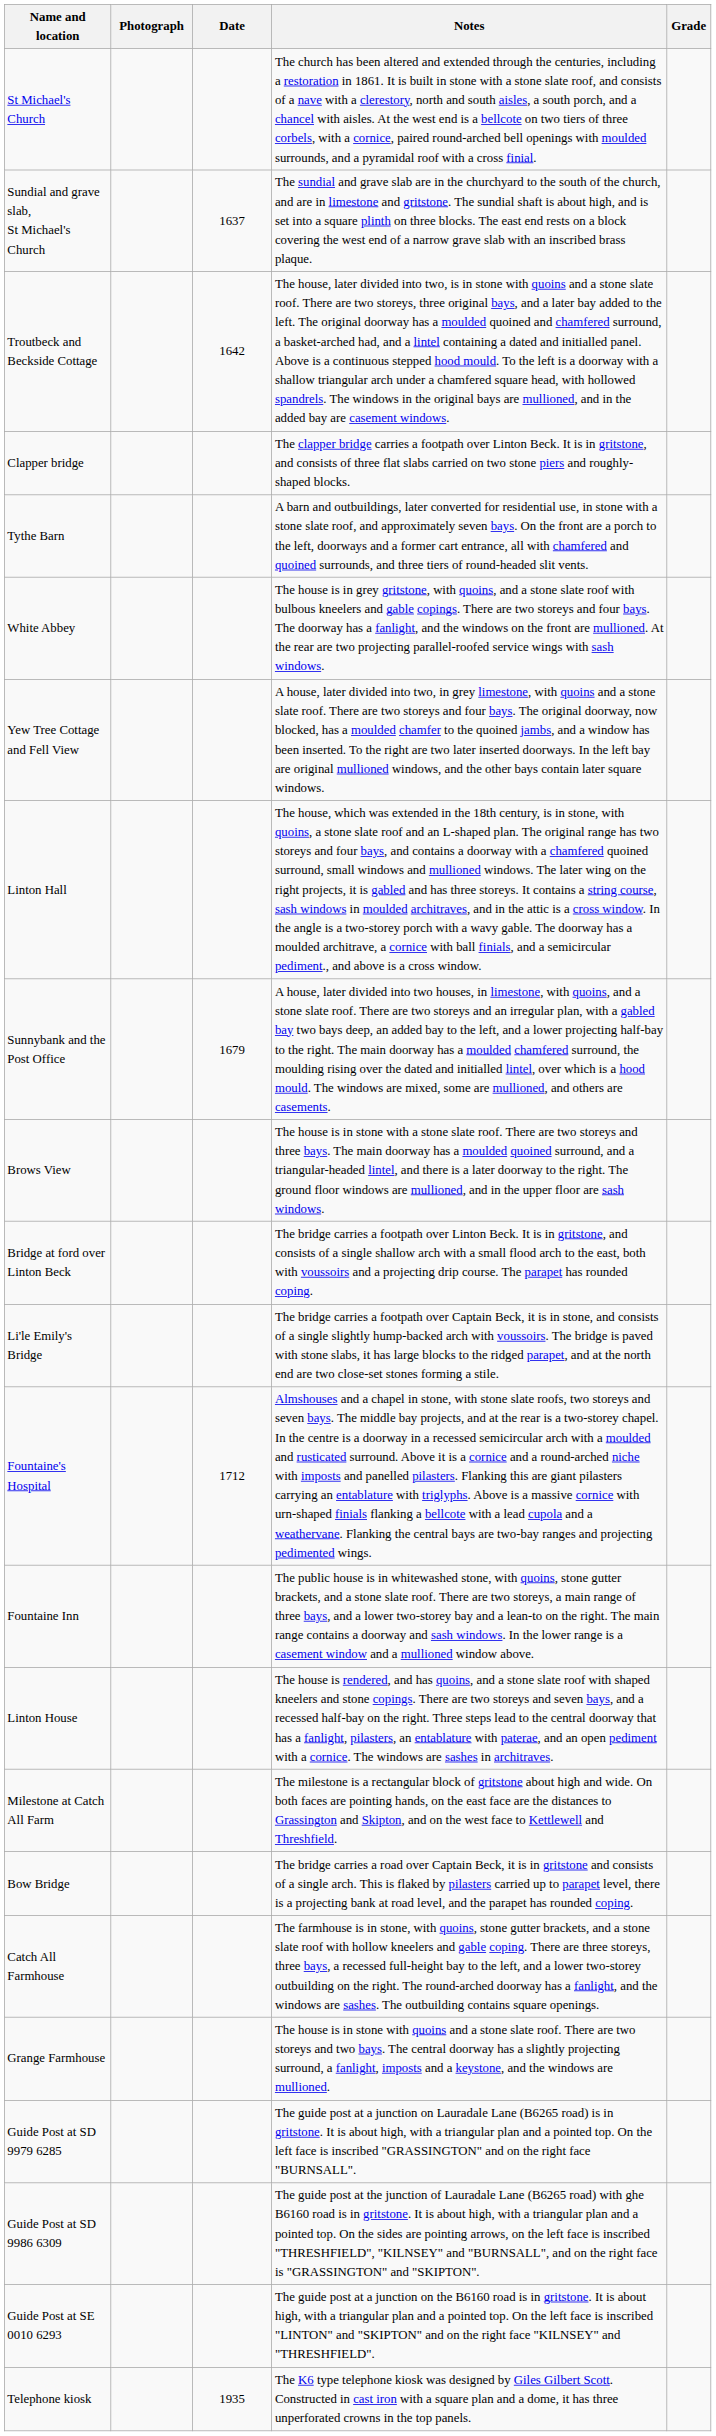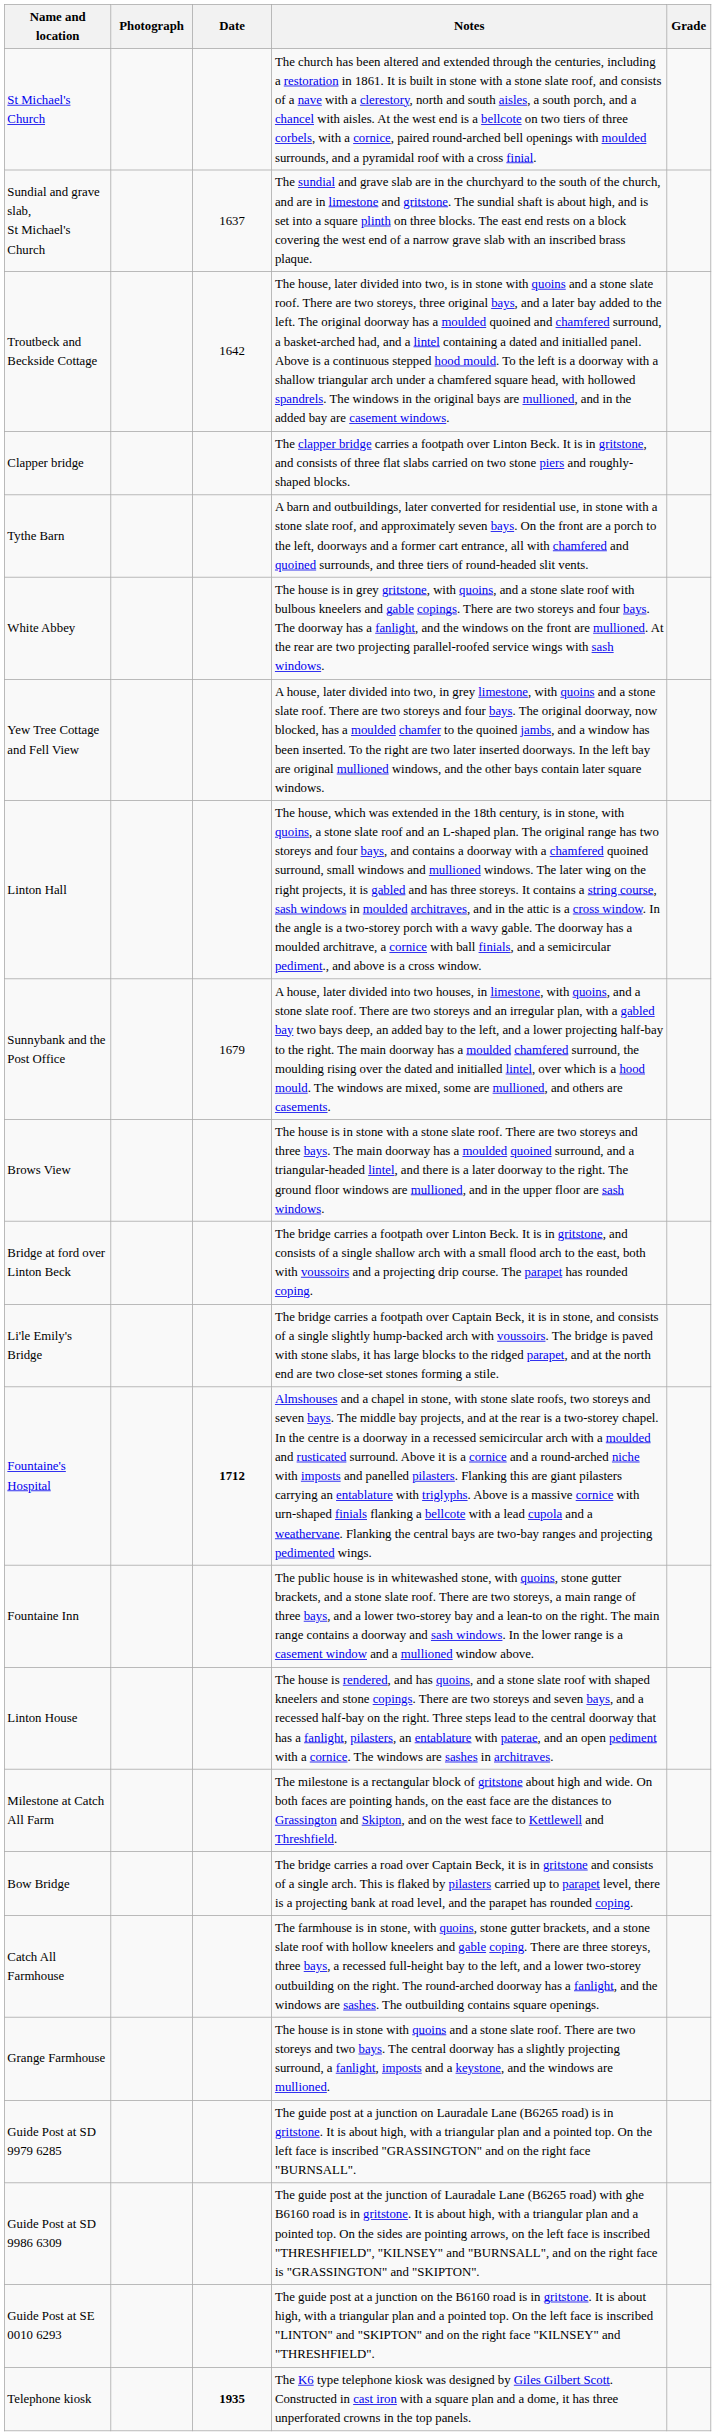Fountaine's Hospital | Date: normal -> bold
Telephone kiosk | Date: normal -> bold
